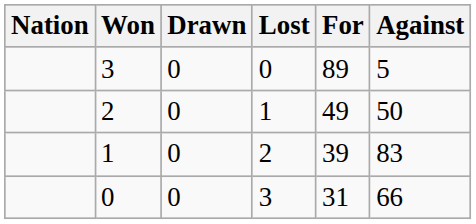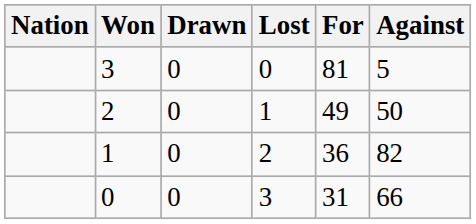row 2 | For: 89 -> 81
row 4 | For: 39 -> 36
row 4 | Against: 83 -> 82
